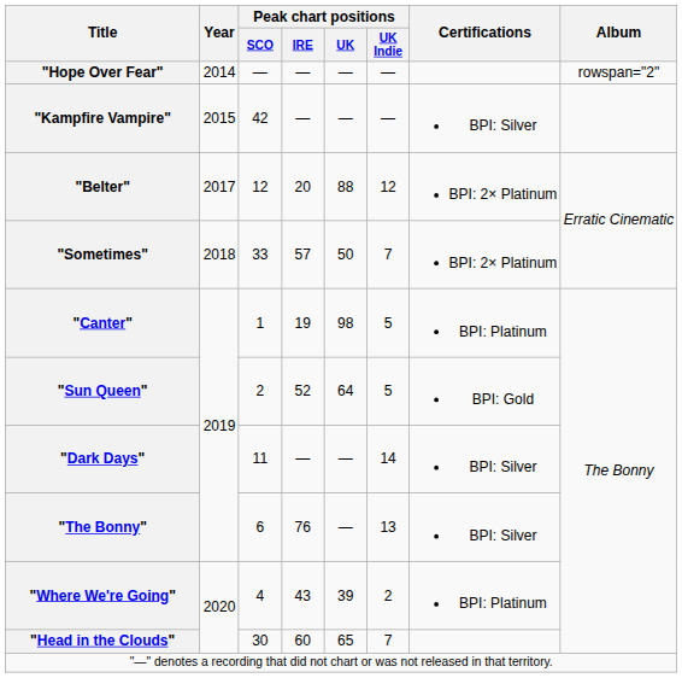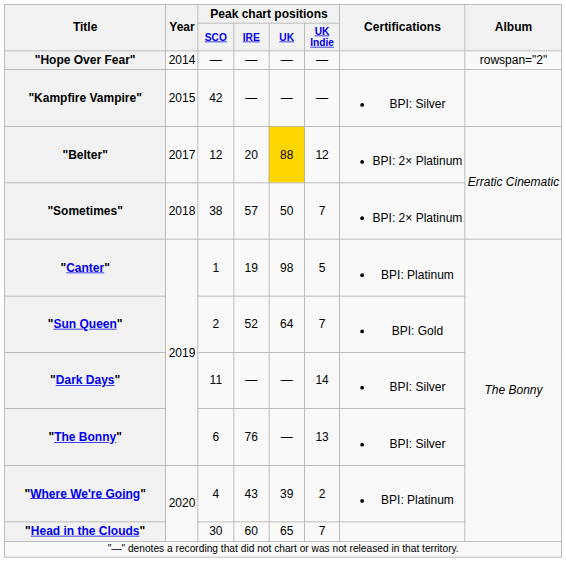"Belter" | Peak chart positions / UK: no background -> gold background
"Sometimes" | Peak chart positions / SCO: 33 -> 38
"Sun Queen" | Peak chart positions / UK Indie: 5 -> 7
